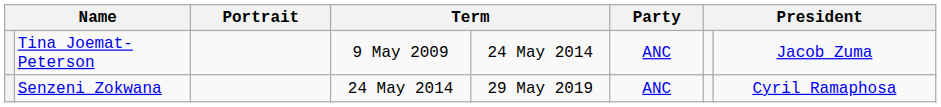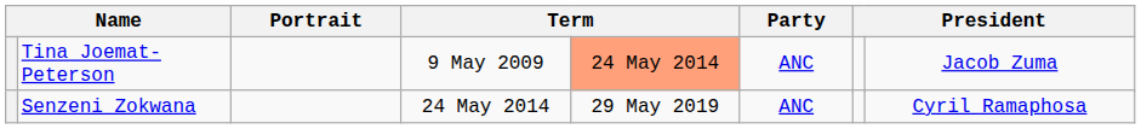Tina Joemat-Peterson | column 5: no background -> lightsalmon background
